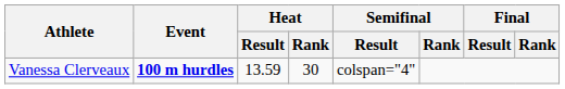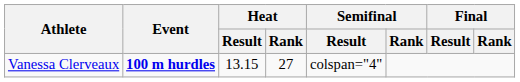Vanessa Clerveaux | Heat / Result: 13.59 -> 13.15
Vanessa Clerveaux | Heat / Rank: 30 -> 27
